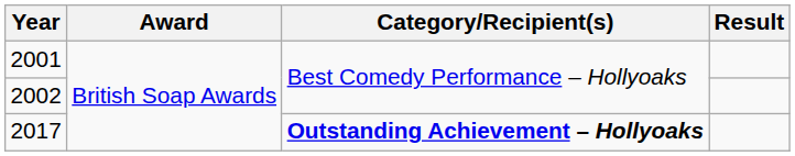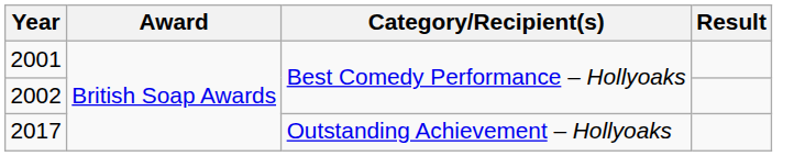2017 | Category/Recipient(s): bold -> normal
